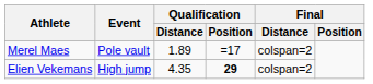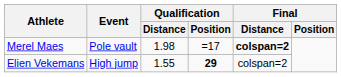Merel Maes | Qualification / Distance: 1.89 -> 1.98
Merel Maes | Final / Distance: normal -> bold
Elien Vekemans | Qualification / Distance: 4.35 -> 1.55
